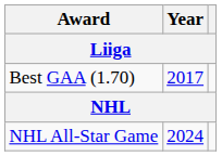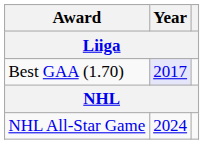Best GAA (1.70) | Year: no background -> lavender background
